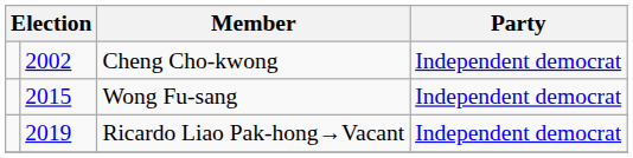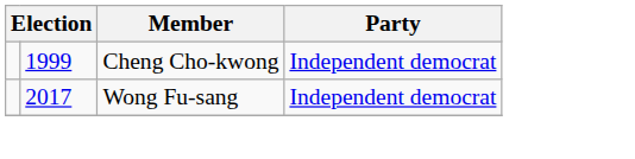Cheng Cho-kwong | column 2: 2002 -> 1999
Wong Fu-sang | column 2: 2015 -> 2017
- row: 2019 | Ricardo Liao Pak-hong→Vacant | Independent democrat
